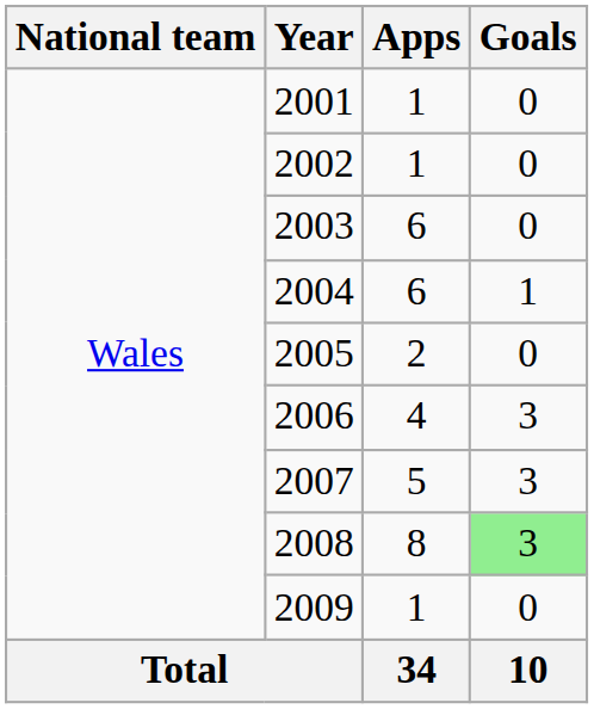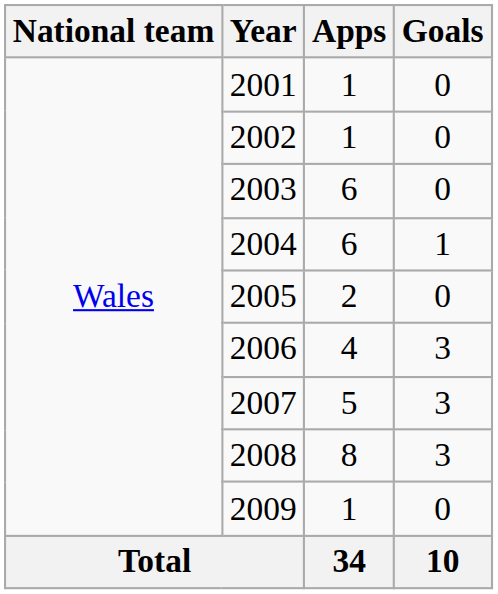2008 | Goals: lightgreen background -> no background
